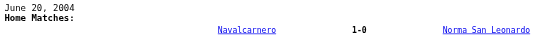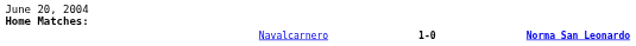Navalcarnero | column 3: normal -> bold
